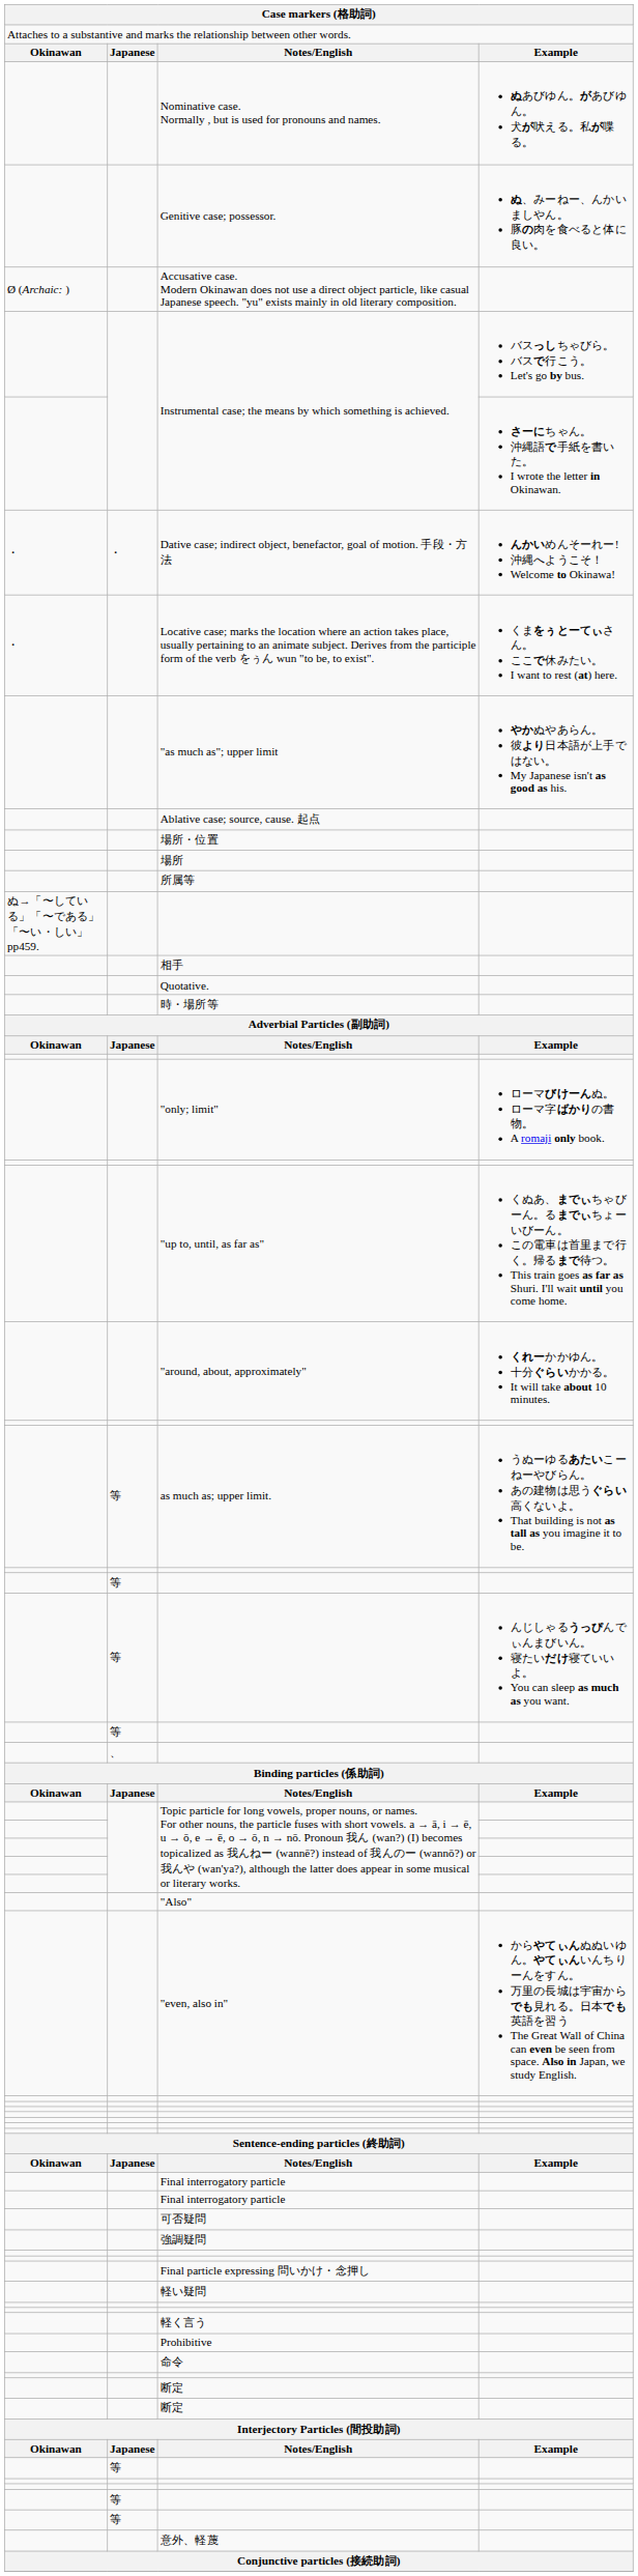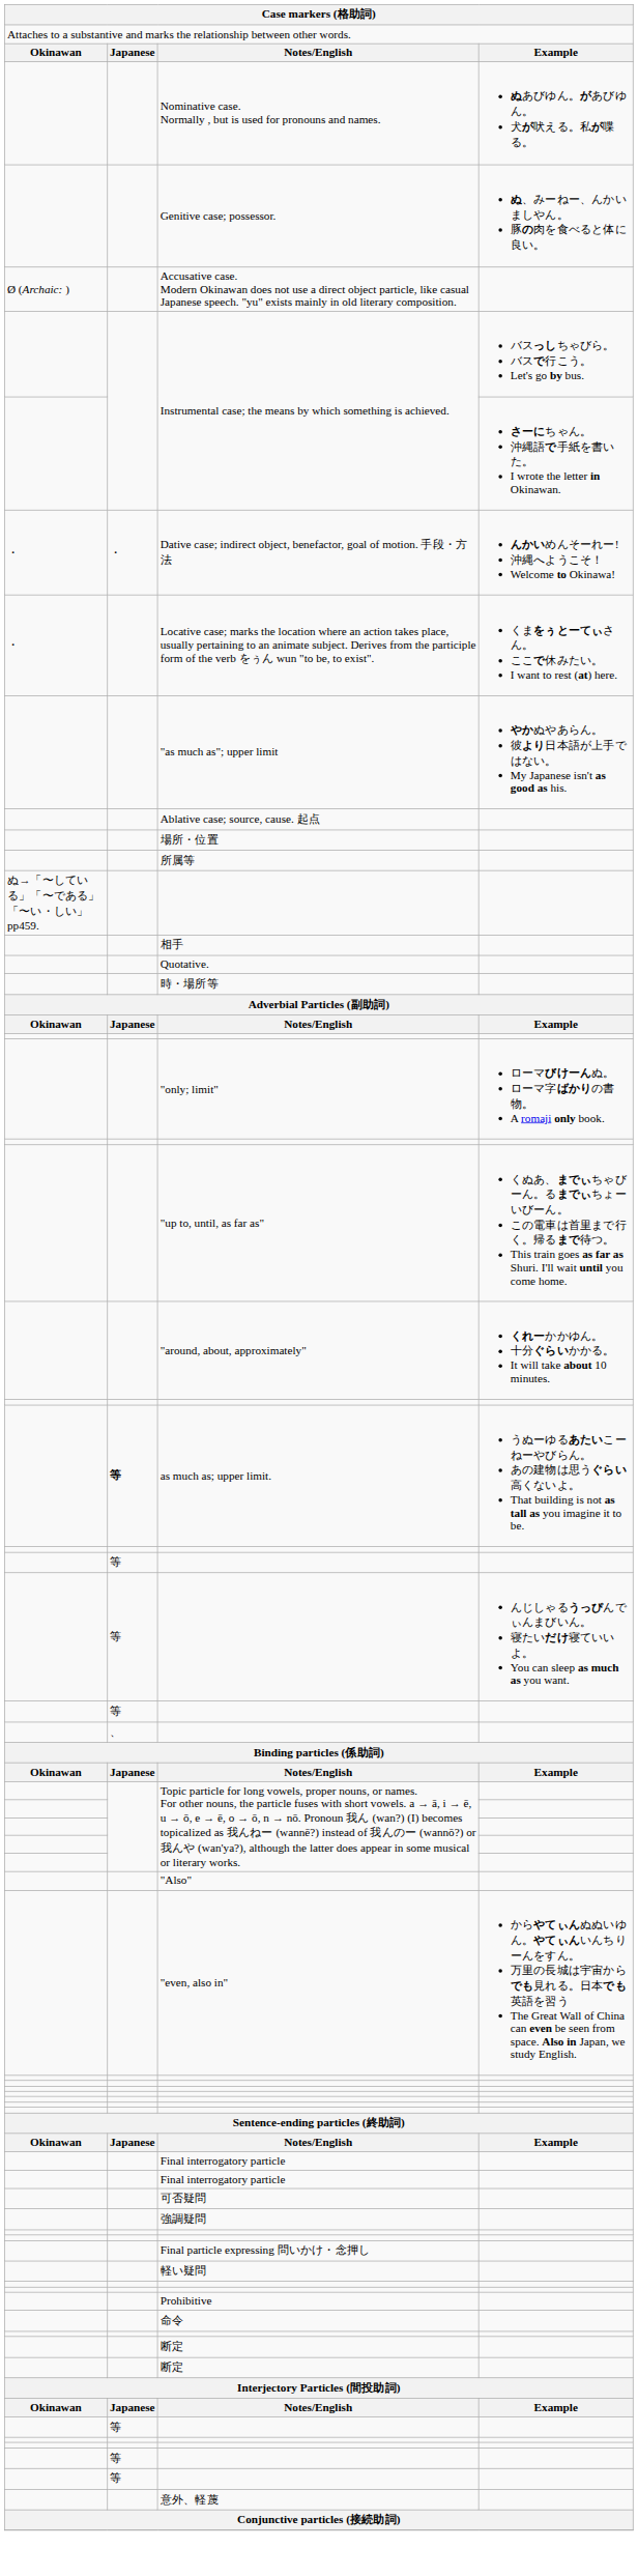- row: 場所
as much as; upper limit. | column 2: normal -> bold
- row: 軽く言う
